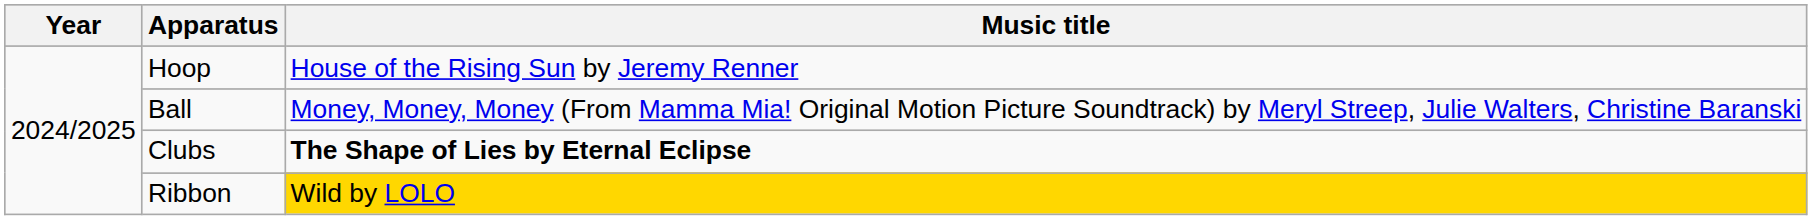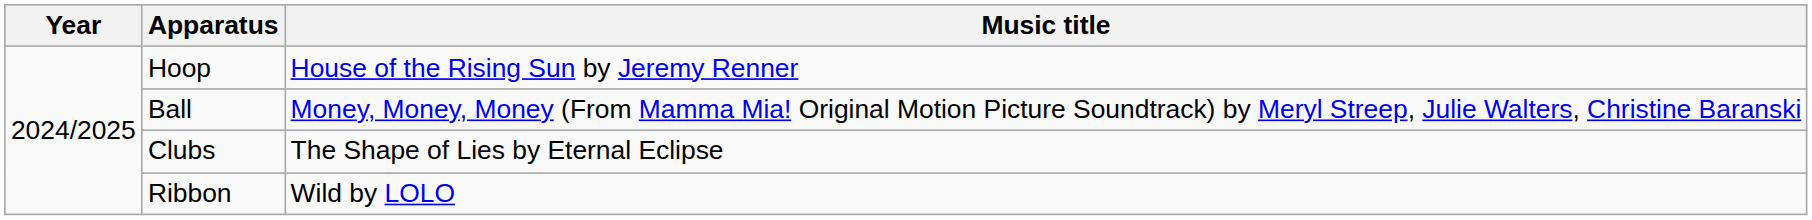Clubs | Music title: bold -> normal
Ribbon | Music title: gold background -> no background
